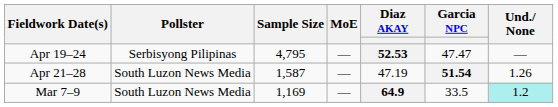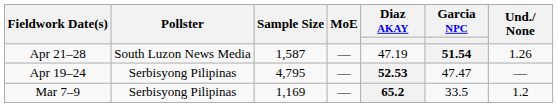rows swapped: Apr 21–28 <-> Apr 19–24
Mar 7–9 | Pollster: South Luzon News Media -> Serbisyong Pilipinas
Mar 7–9 | Diaz AKAY: 64.9 -> 65.2
Mar 7–9 | Und./ None: paleturquoise background -> no background
